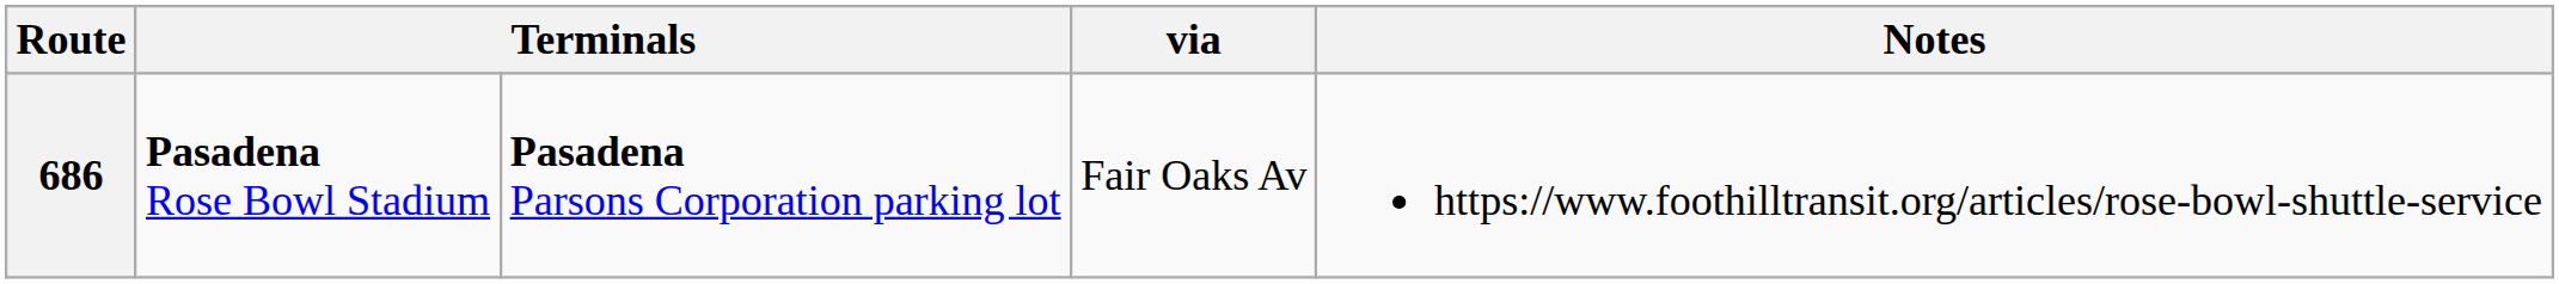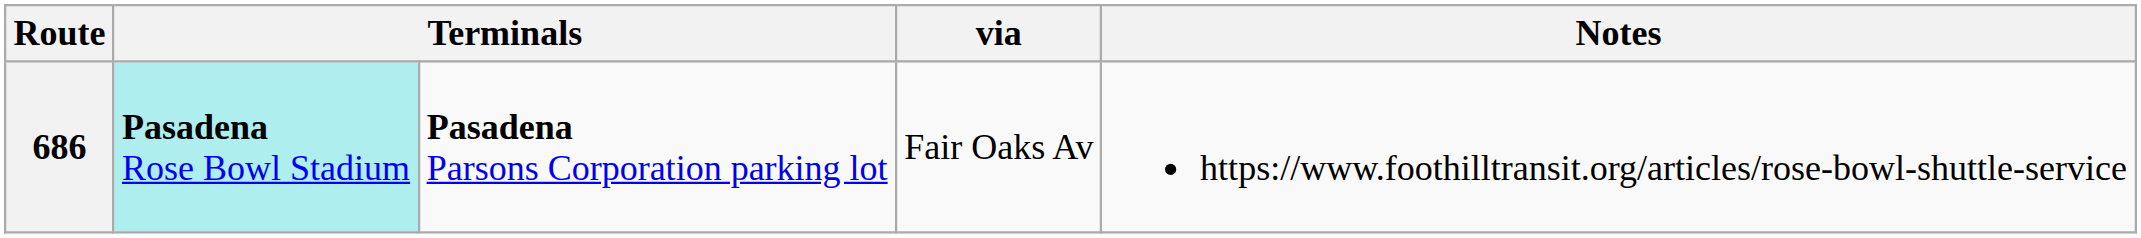686 | column 2: no background -> paleturquoise background
